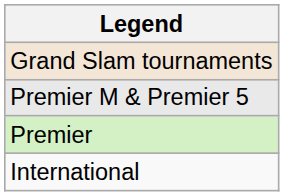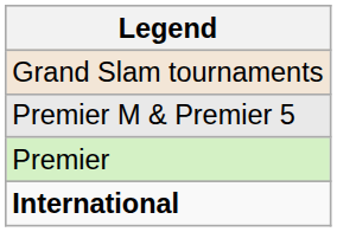row 5 | column 1: normal -> bold
